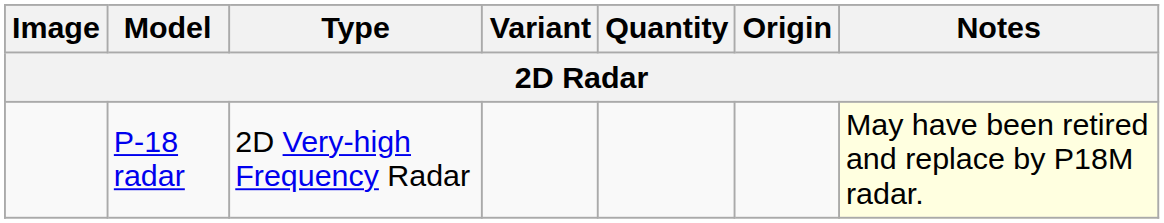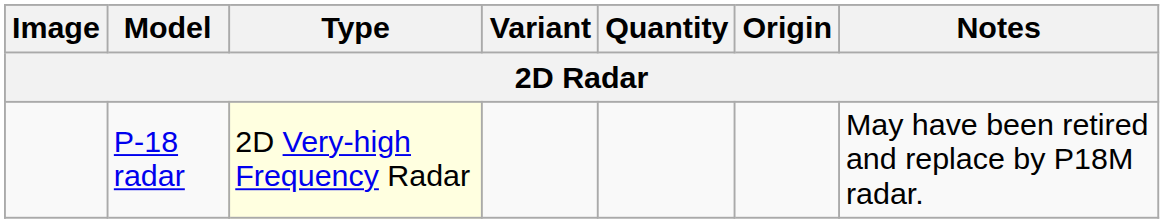P-18 radar | Type: no background -> lightyellow background
P-18 radar | Notes: lightyellow background -> no background
